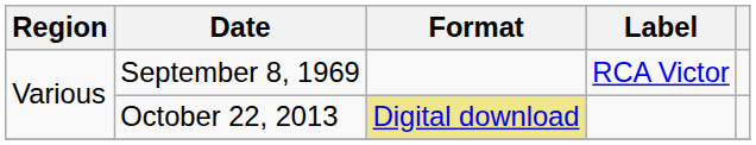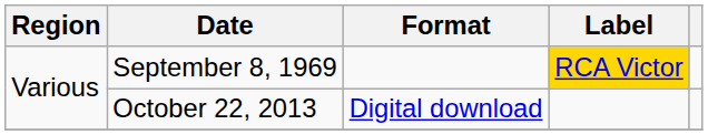September 8, 1969 | Label: no background -> gold background
October 22, 2013 | Format: khaki background -> no background
